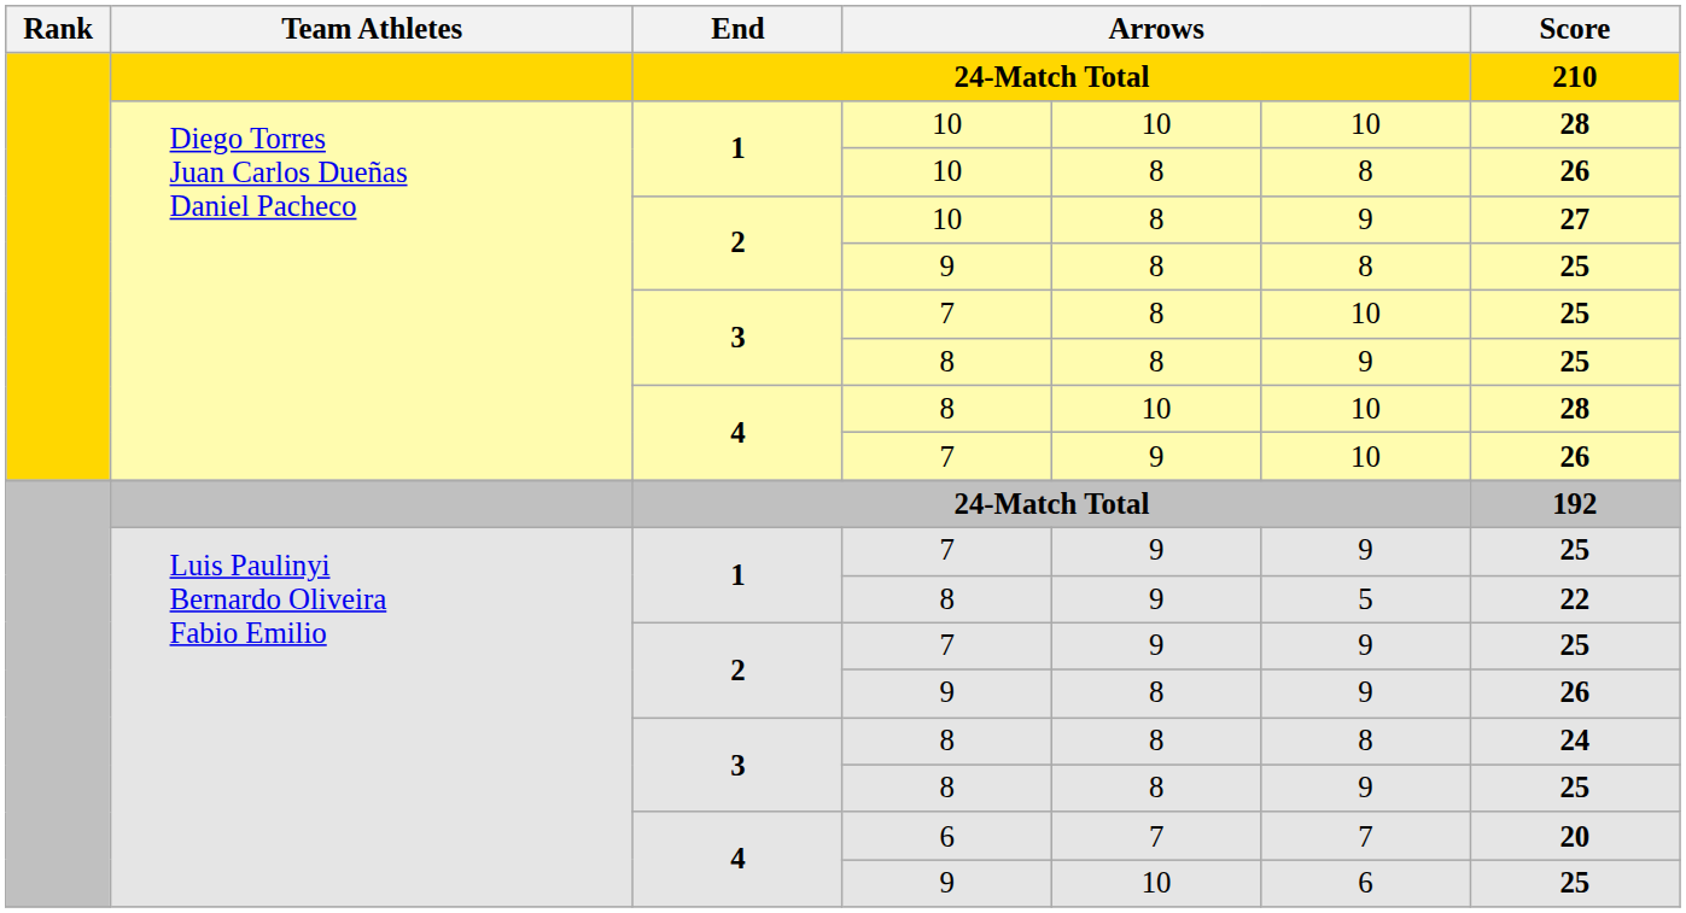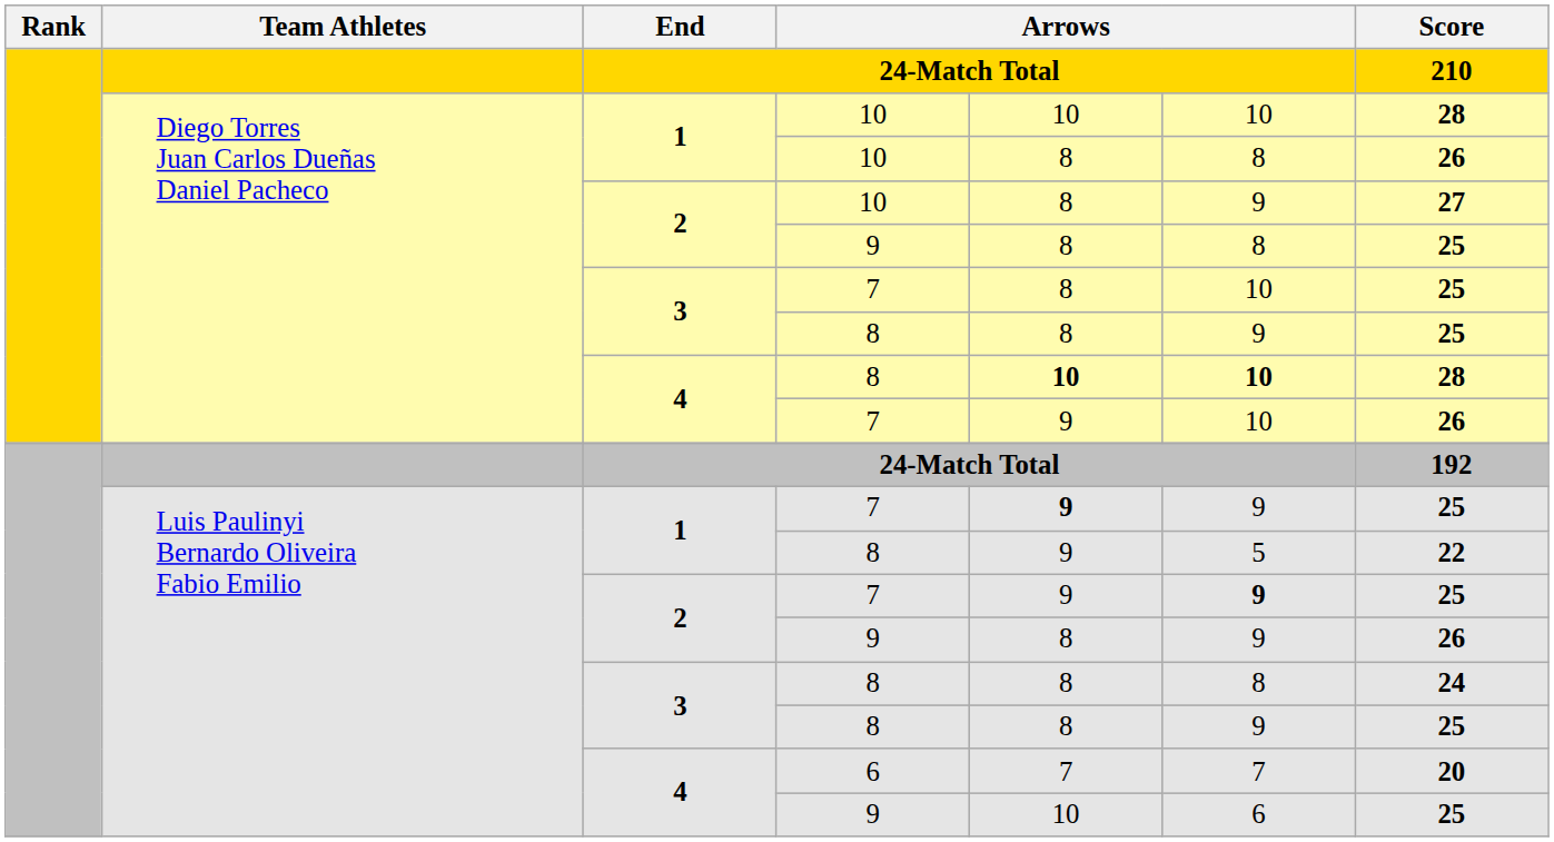4 / 8 | column 5: normal -> bold
4 / 8 | column 6: normal -> bold
1 / 7 | column 5: normal -> bold
2 / 7 | column 6: normal -> bold
